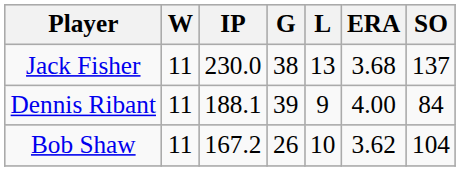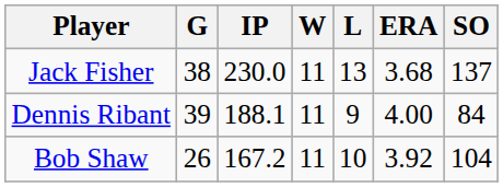columns swapped: G <-> W
Bob Shaw | ERA: 3.62 -> 3.92
